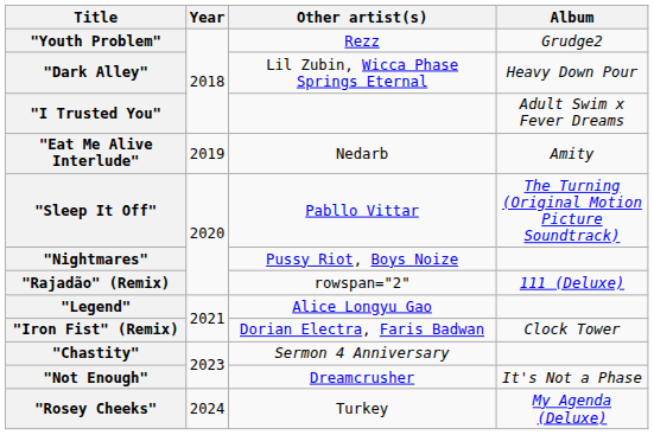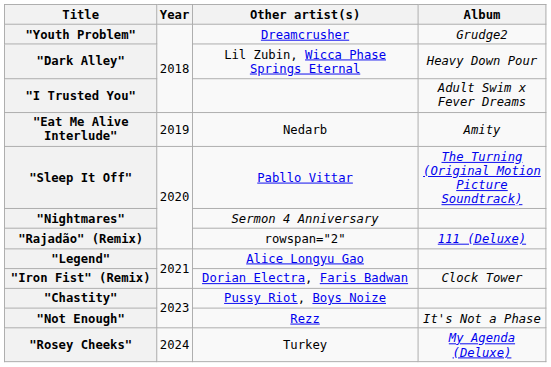"Youth Problem" | Other artist(s): Rezz -> Dreamcrusher
"Nightmares" | Other artist(s): Pussy Riot, Boys Noize -> Sermon 4 Anniversary
"Chastity" | Other artist(s): Sermon 4 Anniversary -> Pussy Riot, Boys Noize
"Not Enough" | Other artist(s): Dreamcrusher -> Rezz
